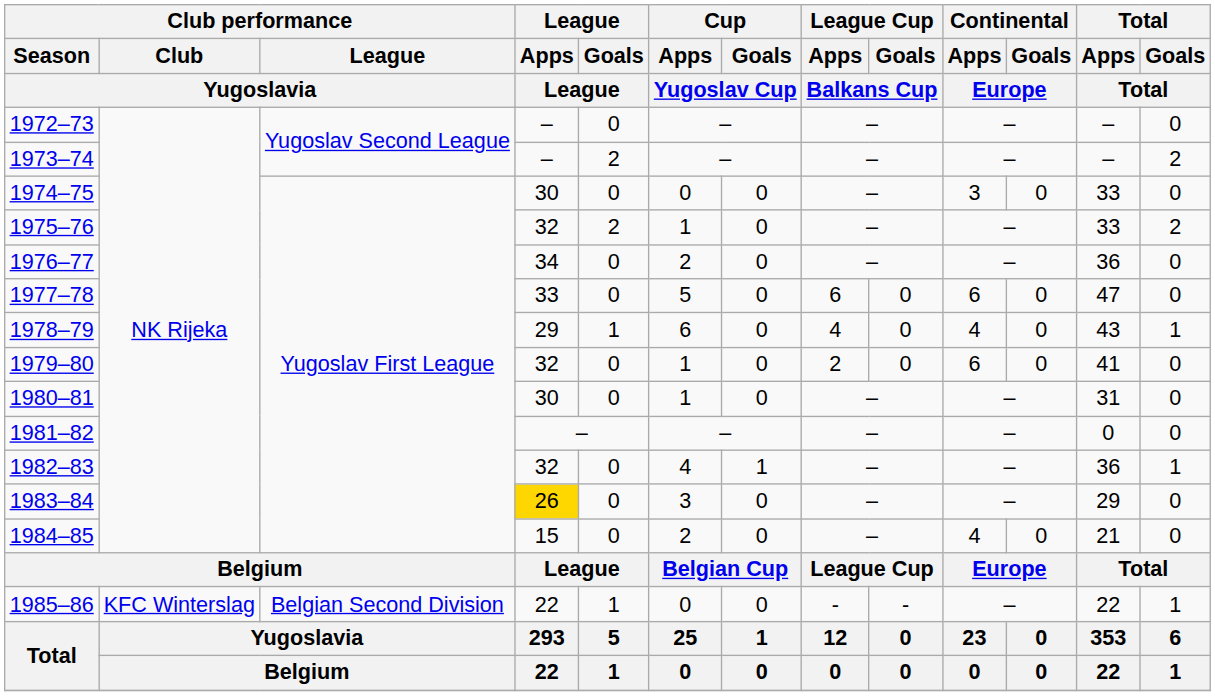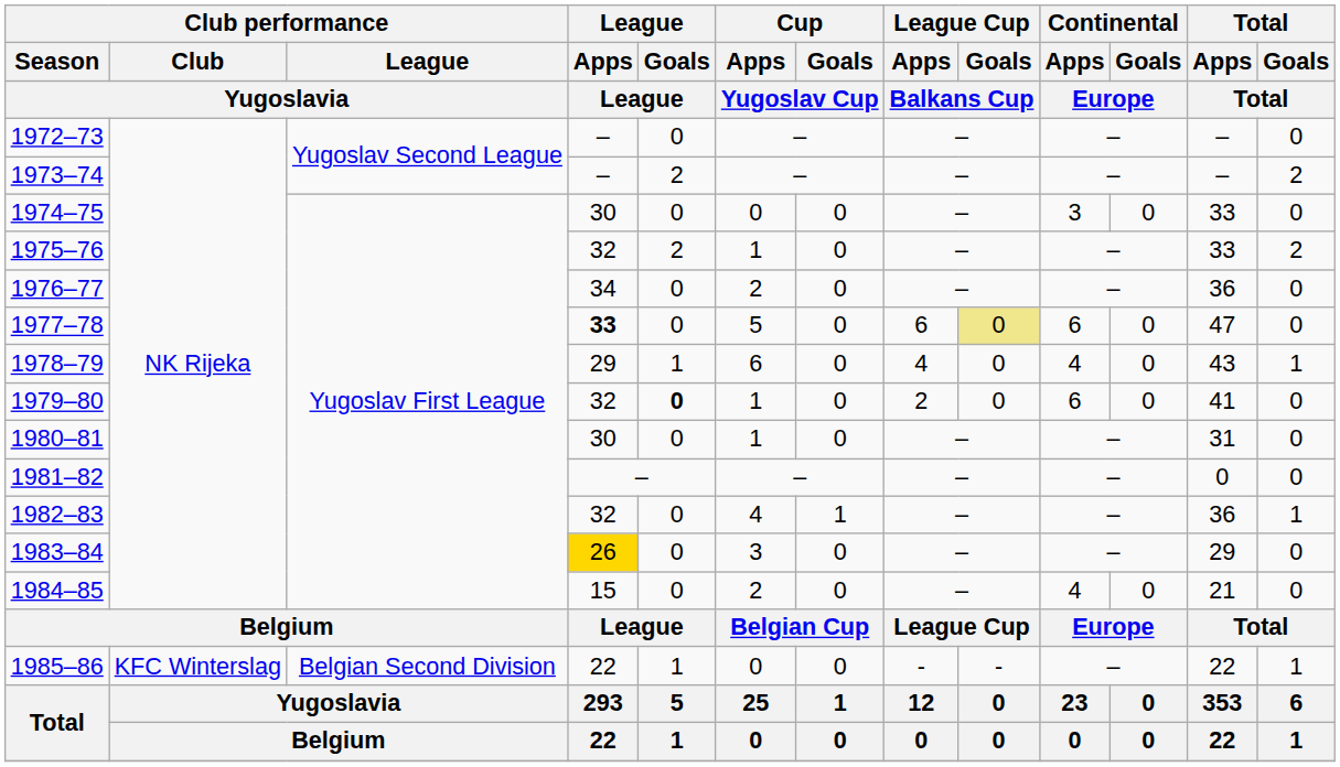1977–78 | League / Apps / League: normal -> bold
1977–78 | League Cup / Goals / Balkans Cup: no background -> khaki background
1979–80 | League / Goals / League: normal -> bold
